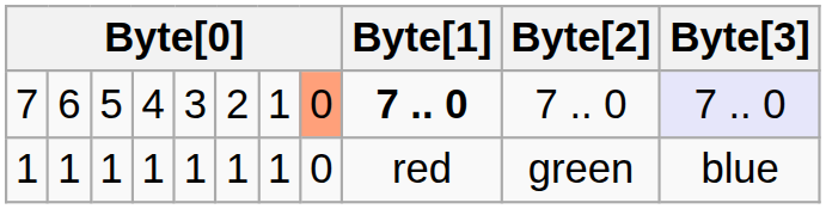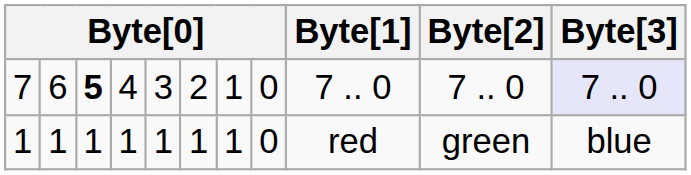7 | column 3: normal -> bold
7 | column 8: lightsalmon background -> no background
7 | Byte[1]: bold -> normal
